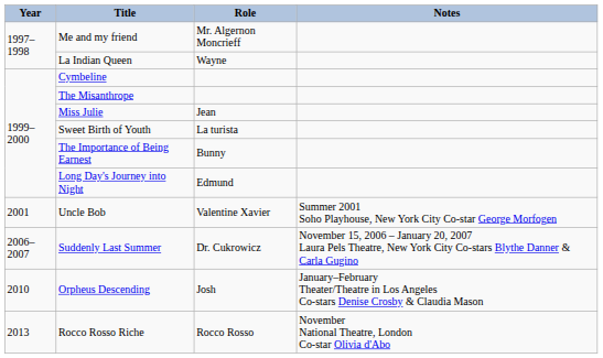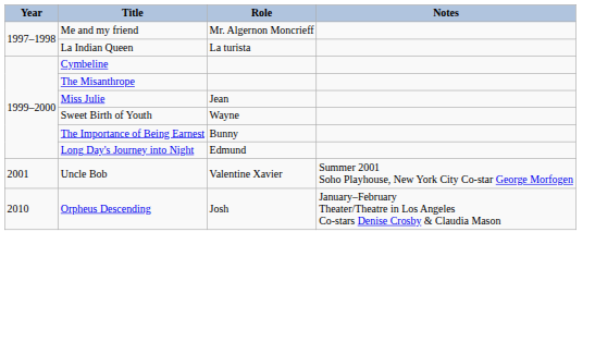La Indian Queen | Role: Wayne -> La turista
Sweet Birth of Youth | Role: La turista -> Wayne
- row: 2006–2007 | Suddenly Last Summer | Dr. Cukrowicz | November 15, 2006 – January 20, 2007 Laura Pels Theatre, New York City Co-stars Blythe Danner & Carla Gugino
- row: 2013 | Rocco Rosso Riche | Rocco Rosso | November National Theatre, London Co-star Olivia d'Abo
